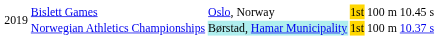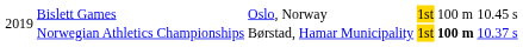Norwegian Athletics Championships | column 3: paleturquoise background -> no background
Norwegian Athletics Championships | column 5: normal -> bold
